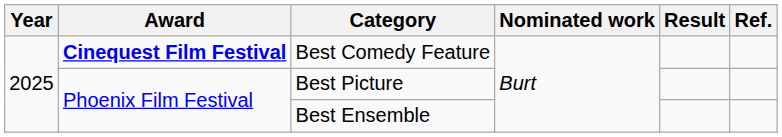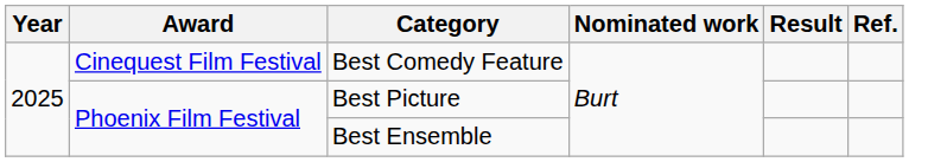Best Comedy Feature | Award: bold -> normal
